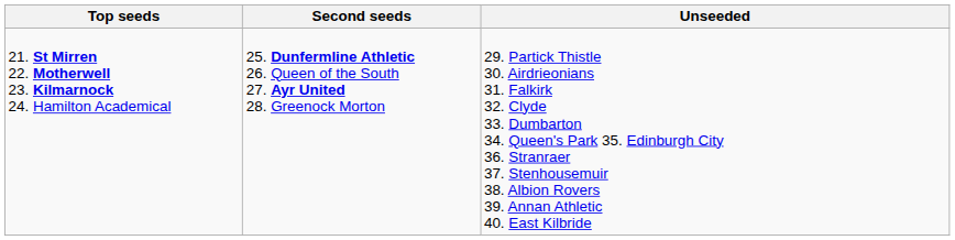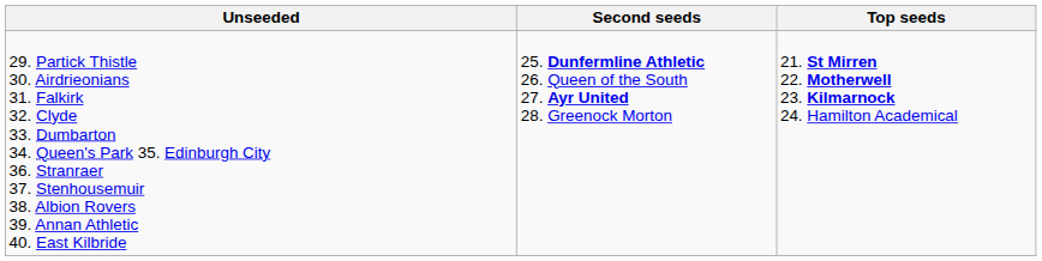columns swapped: Top seeds <-> Unseeded
